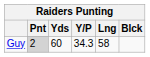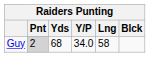Guy | Yds: 60 -> 68
Guy | Y/P: 34.3 -> 34.0
